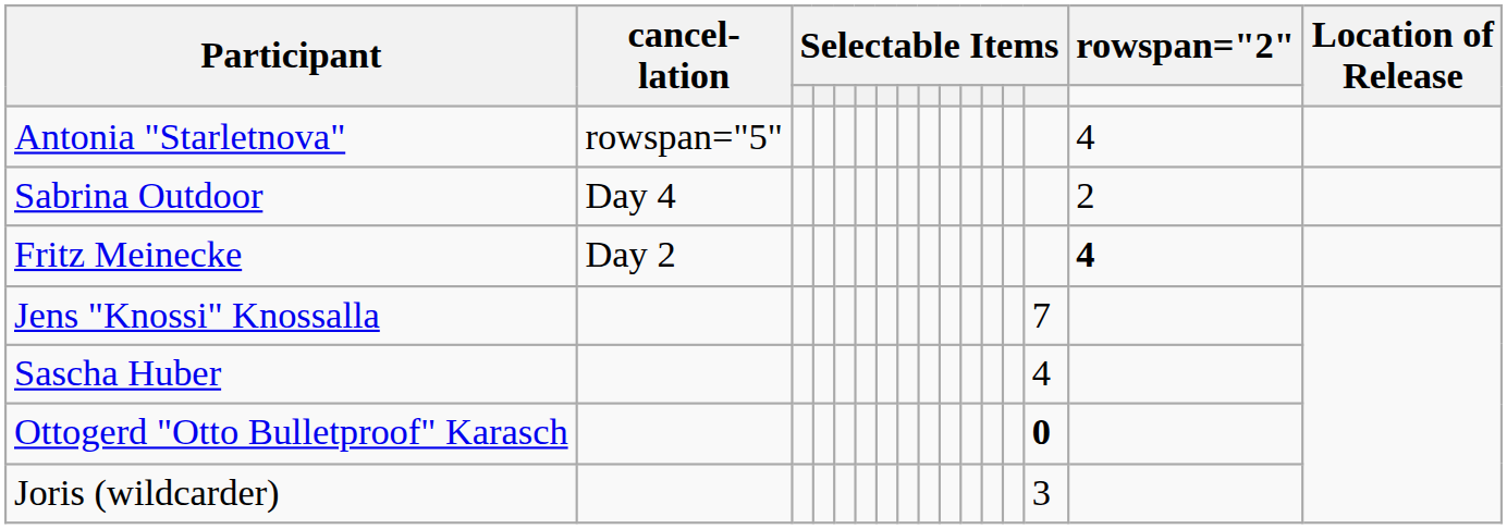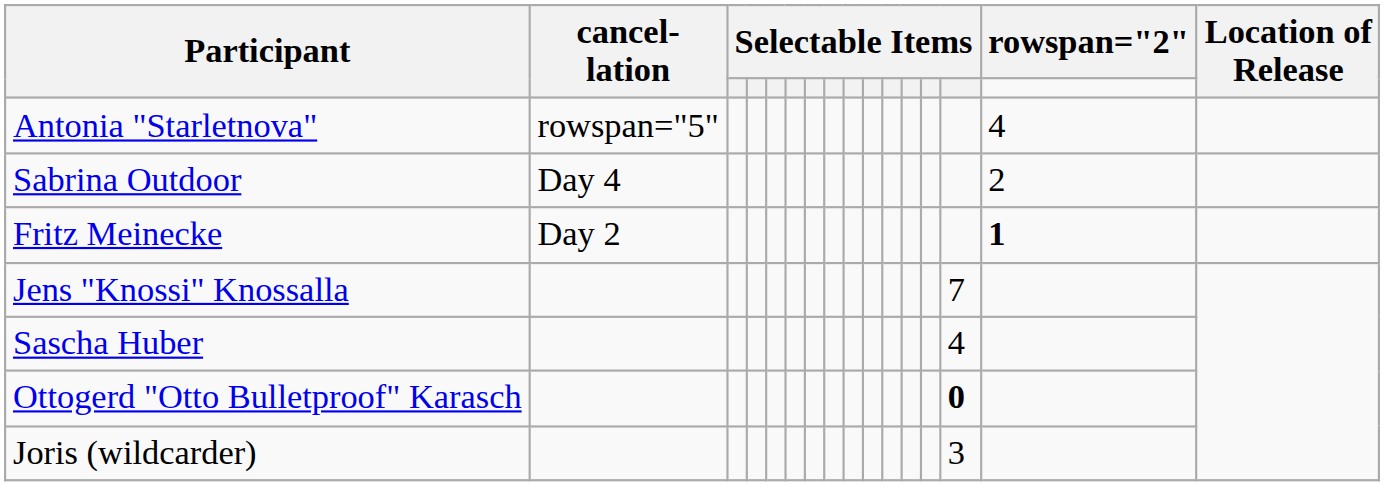Fritz Meinecke | rowspan="2": 4 -> 1
